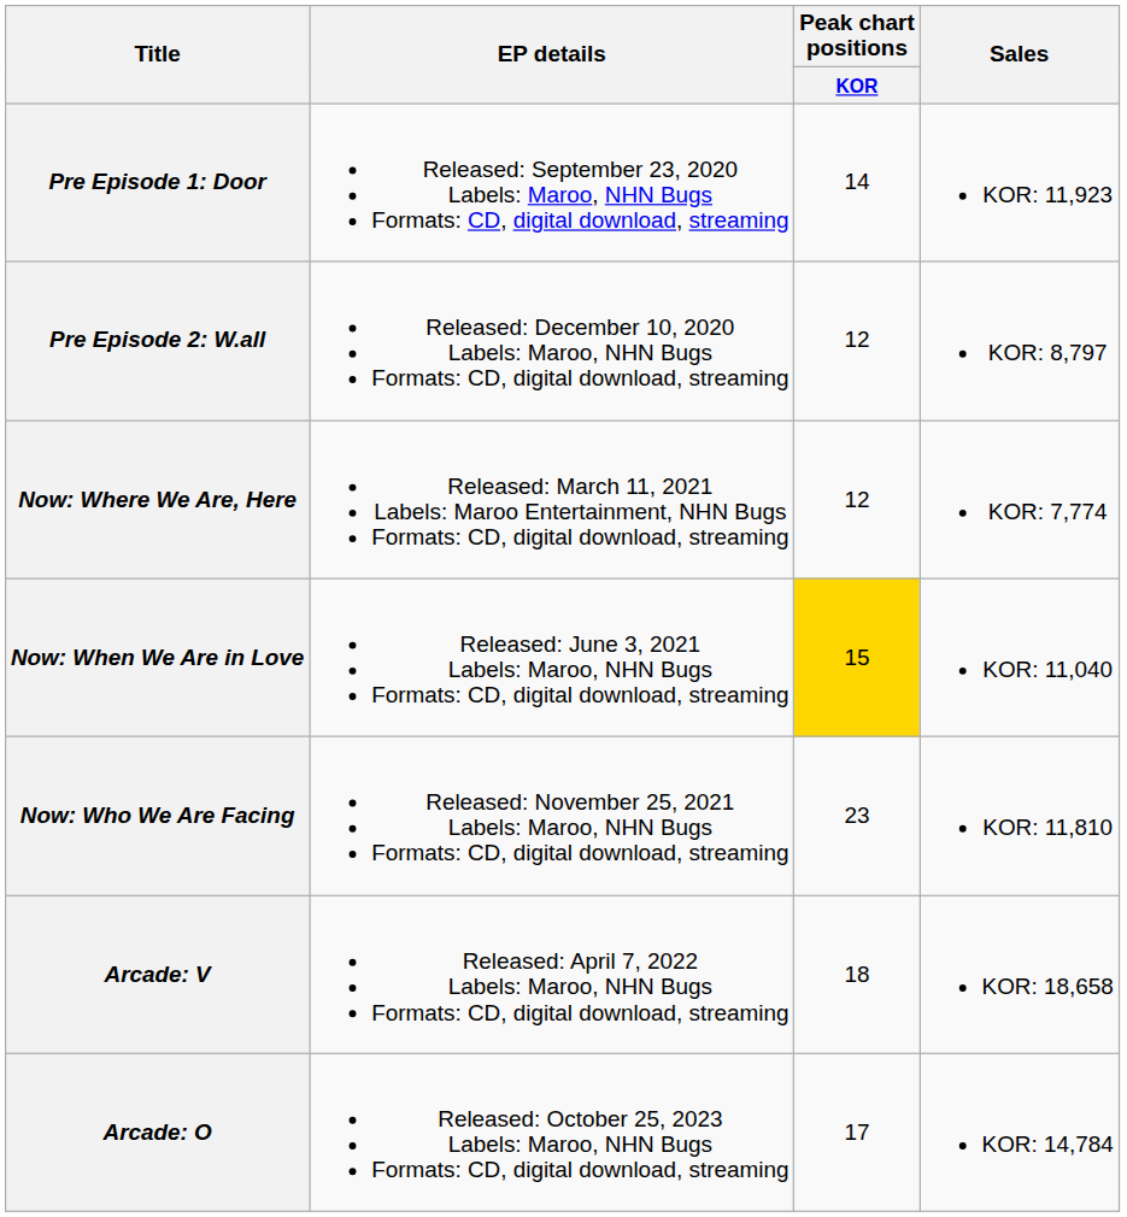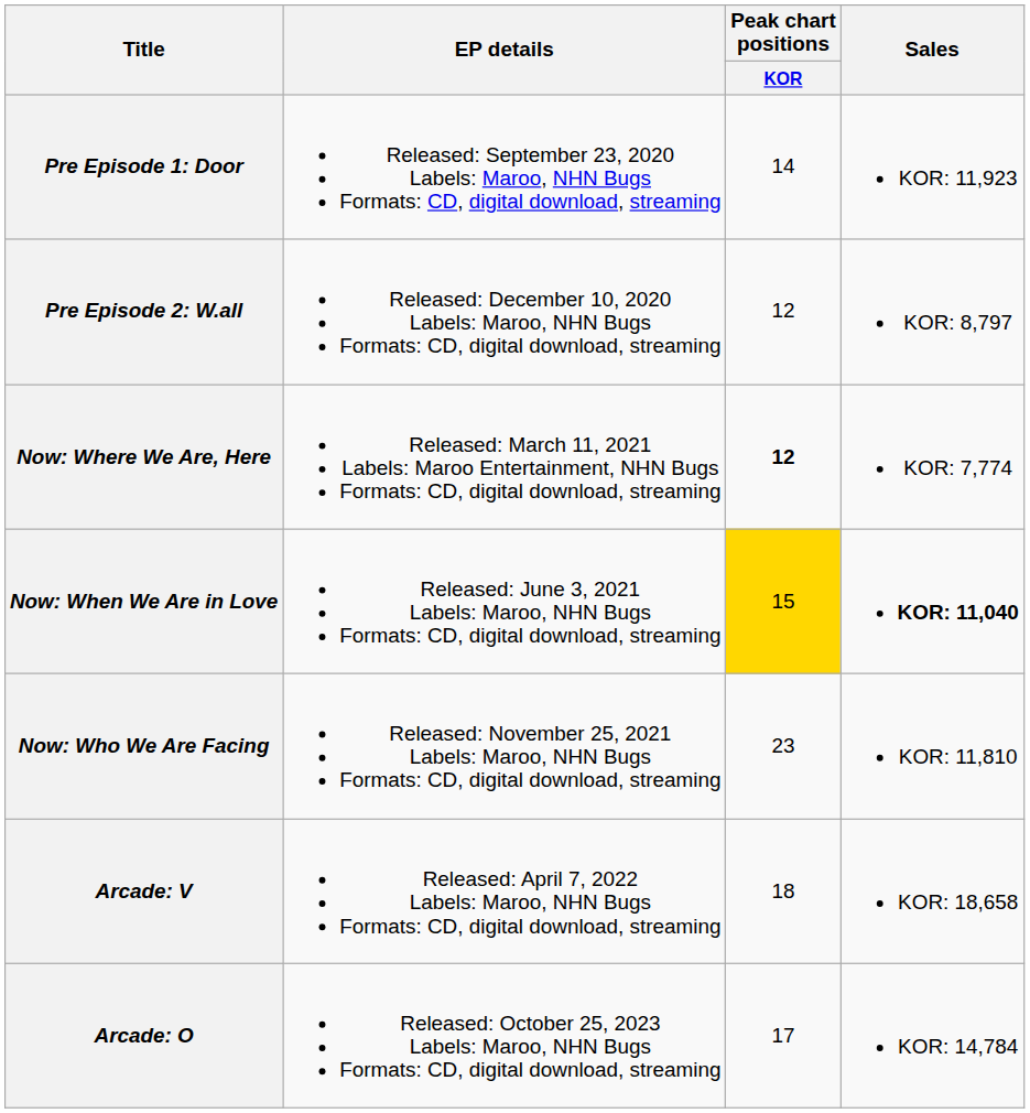Now: Where We Are, Here | Peak chart positions / KOR: normal -> bold
Now: When We Are in Love | Sales: normal -> bold
